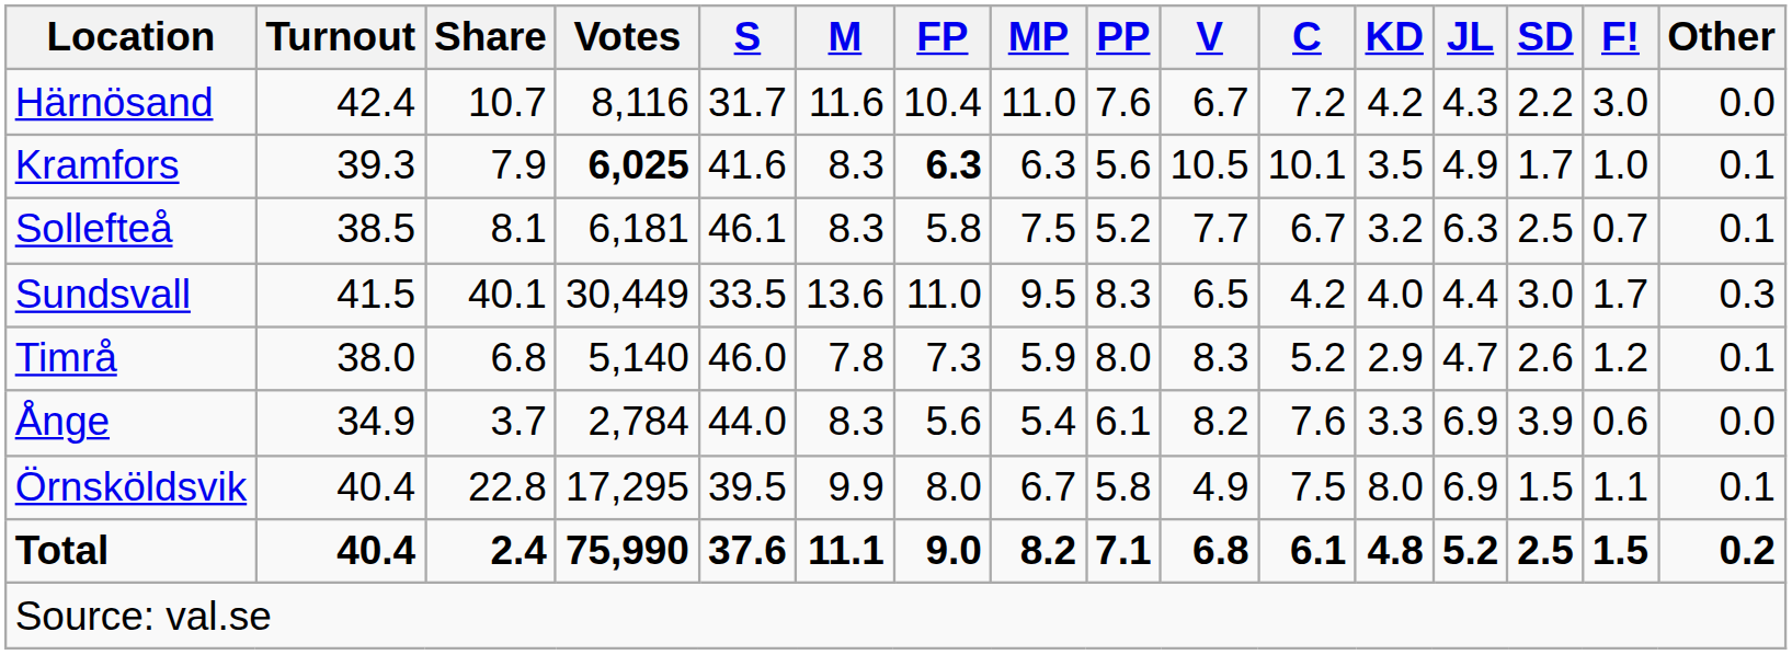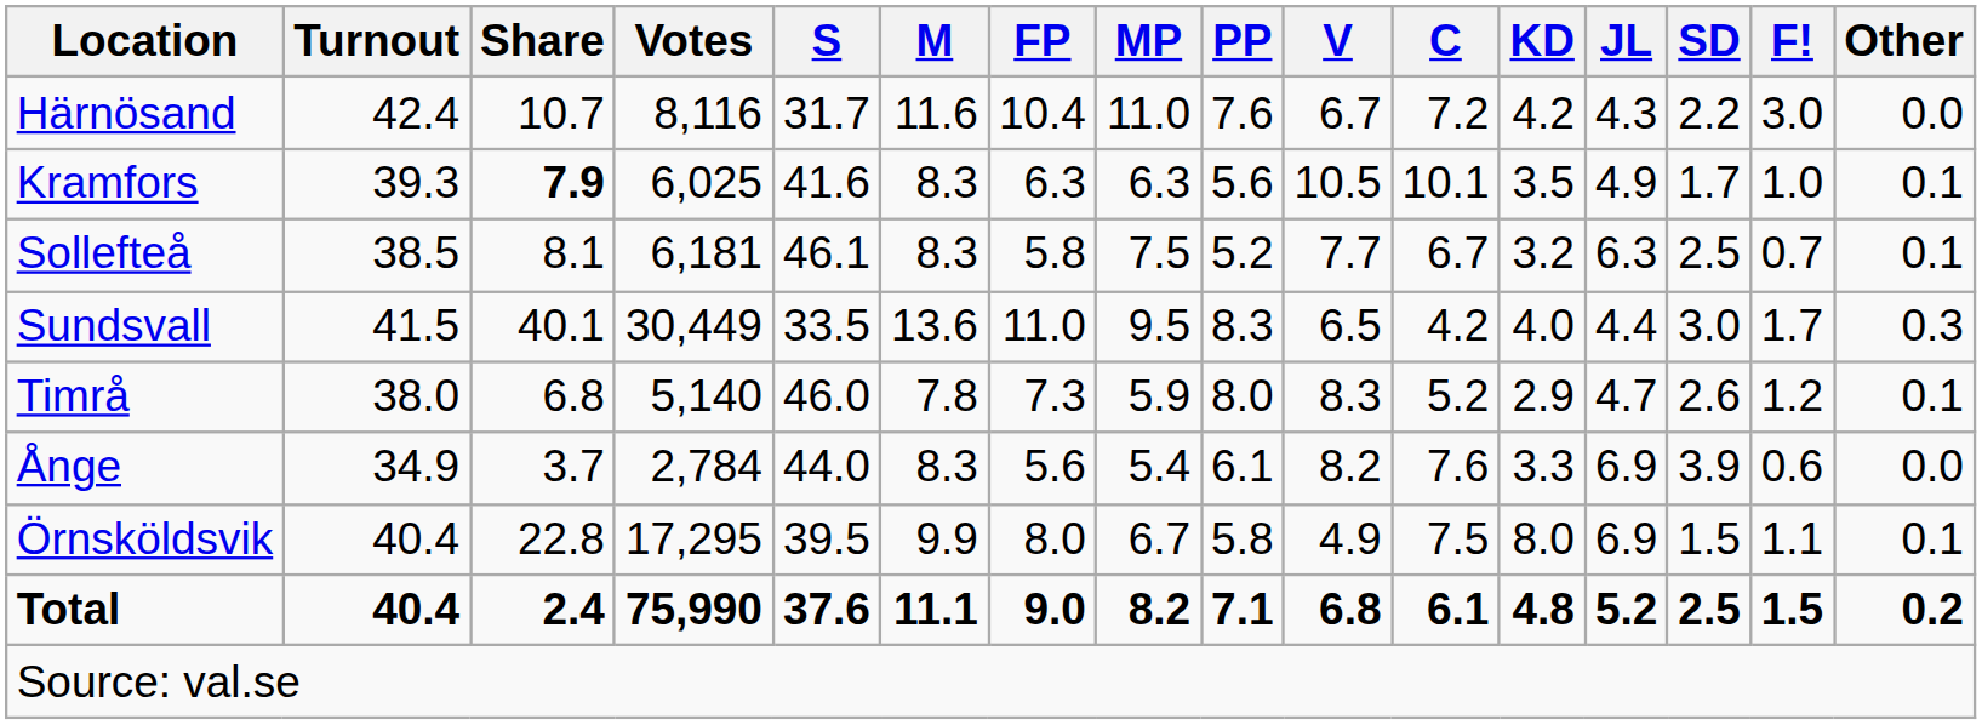Kramfors | Share: normal -> bold
Kramfors | Votes: bold -> normal
Kramfors | FP: bold -> normal
